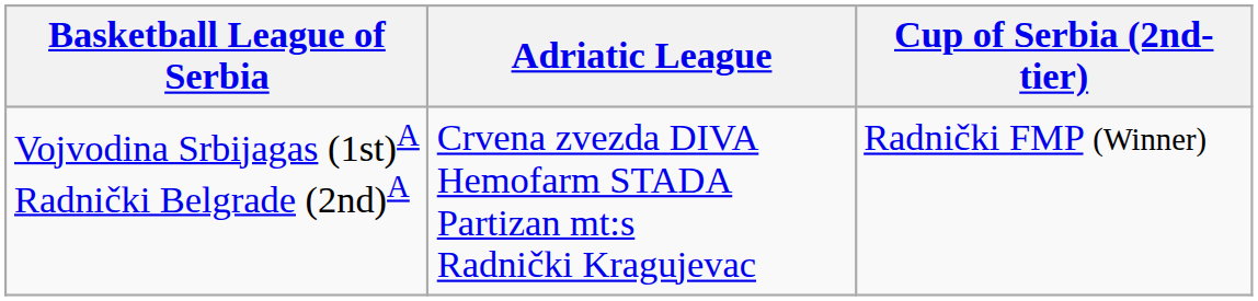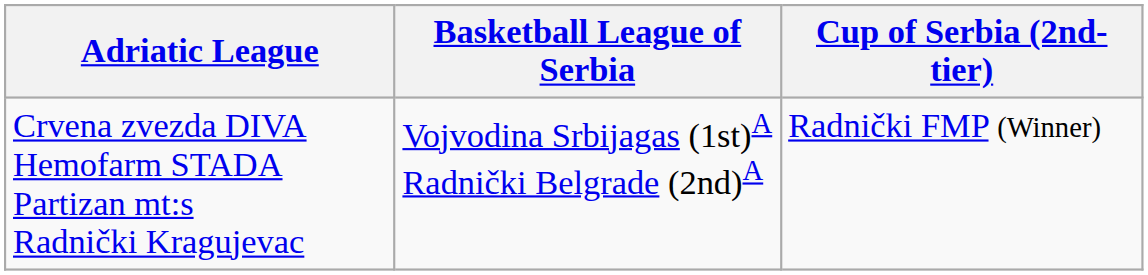columns swapped: Adriatic League <-> Basketball League of Serbia
